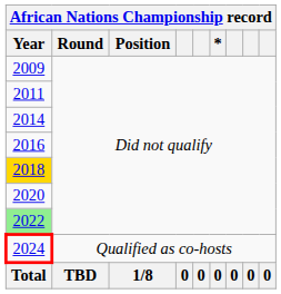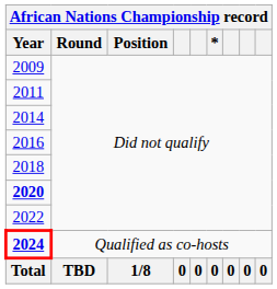2018 | Year: gold background -> no background
2020 | Year: normal -> bold
2022 | Year: lightgreen background -> no background
2024 | Year: normal -> bold
